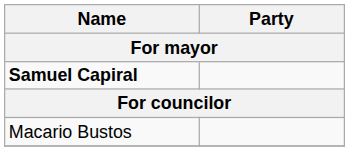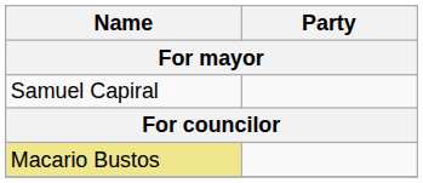Samuel Capiral | Name: bold -> normal
Macario Bustos | Name: no background -> khaki background
